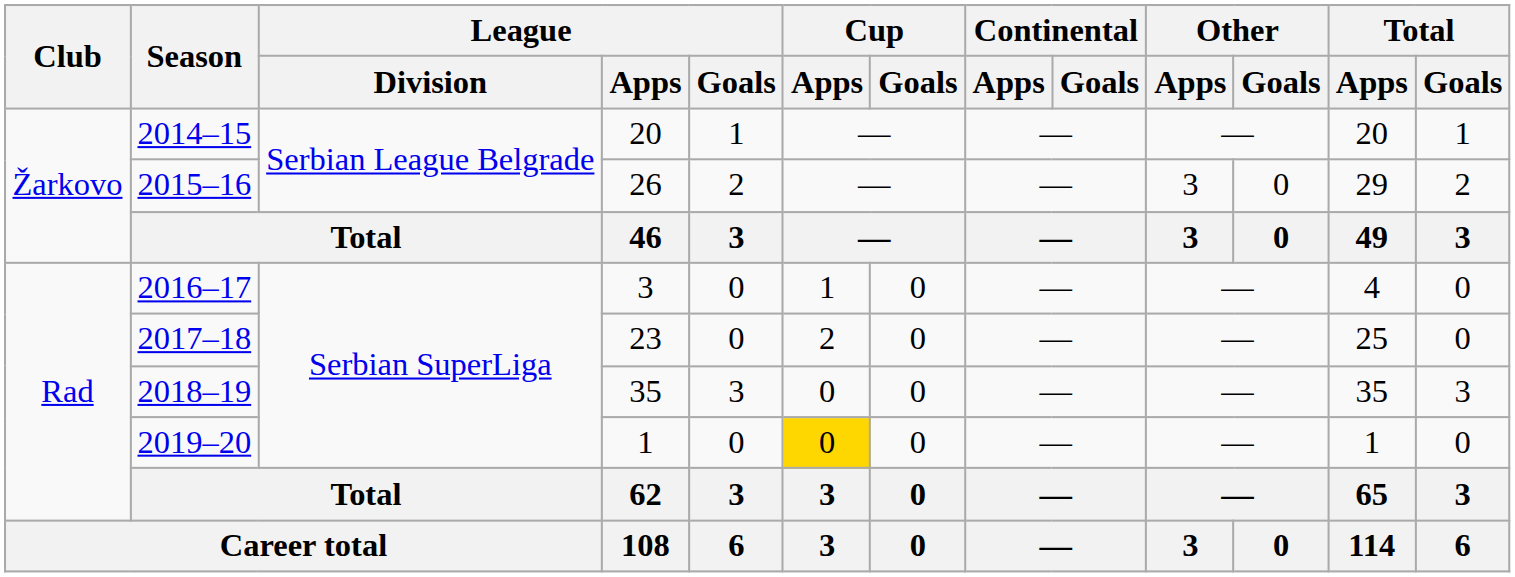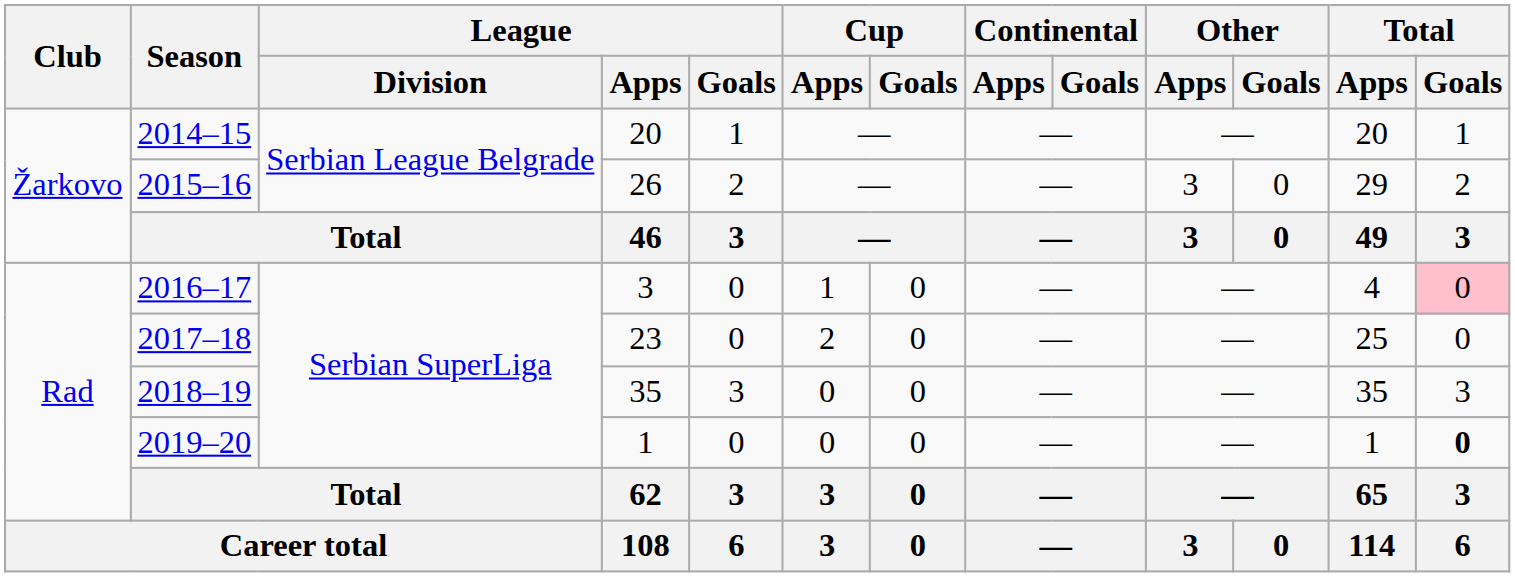2016–17 | Total / Goals: no background -> pink background
2019–20 | Cup / Apps: gold background -> no background
2019–20 | Total / Goals: normal -> bold
